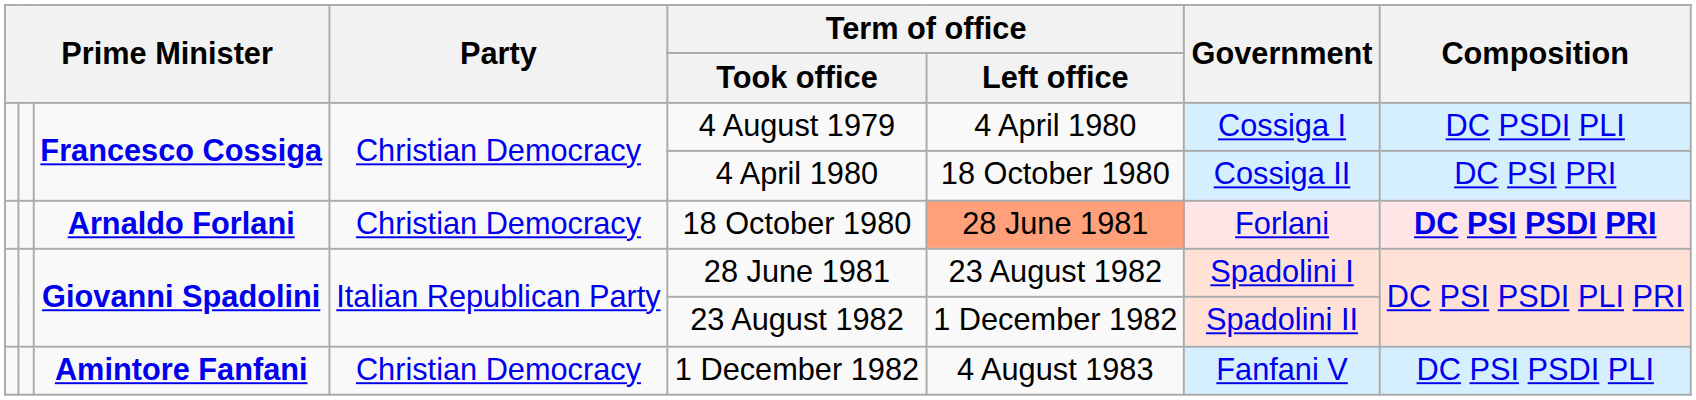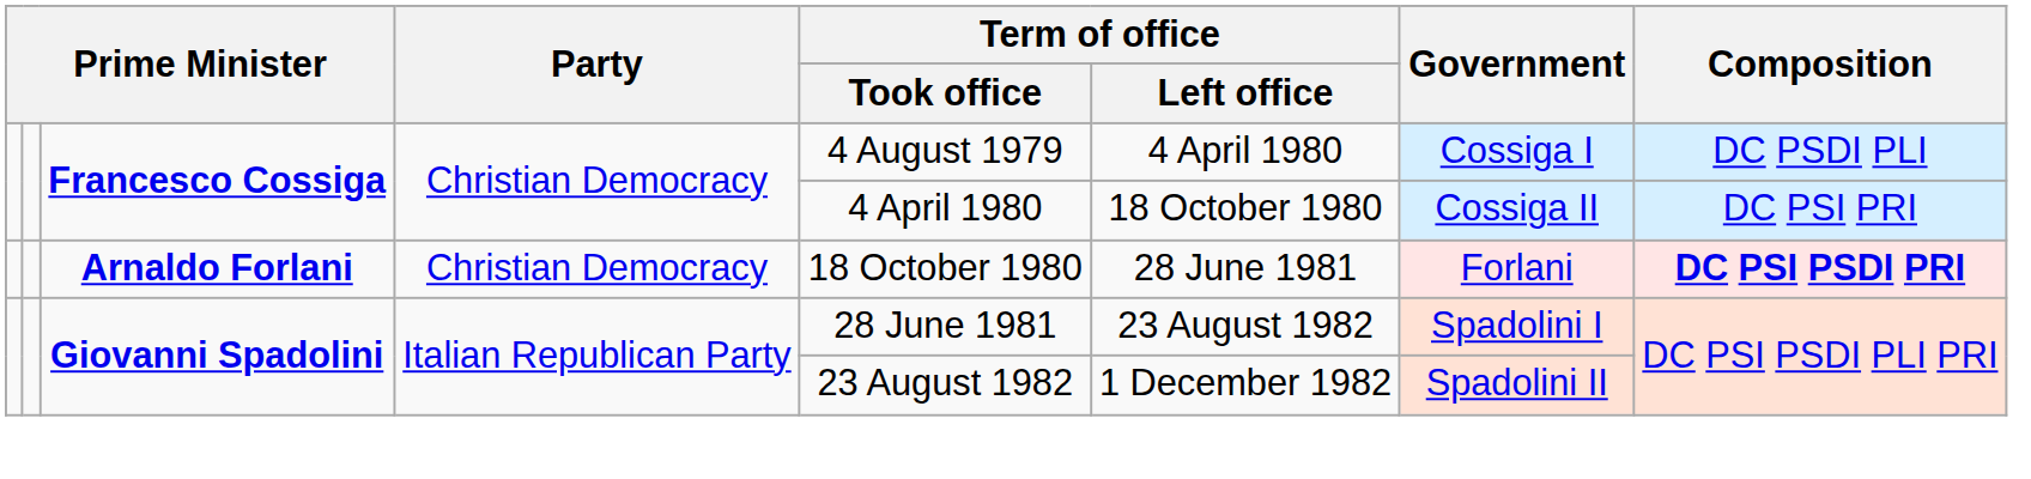Arnaldo Forlani | Term of office / Left office: lightsalmon background -> no background
- row: Amintore Fanfani | Christian Democracy | 1 December 1982 | 4 August 1983 | Fanfani V | DC PSI PSDI PLI
